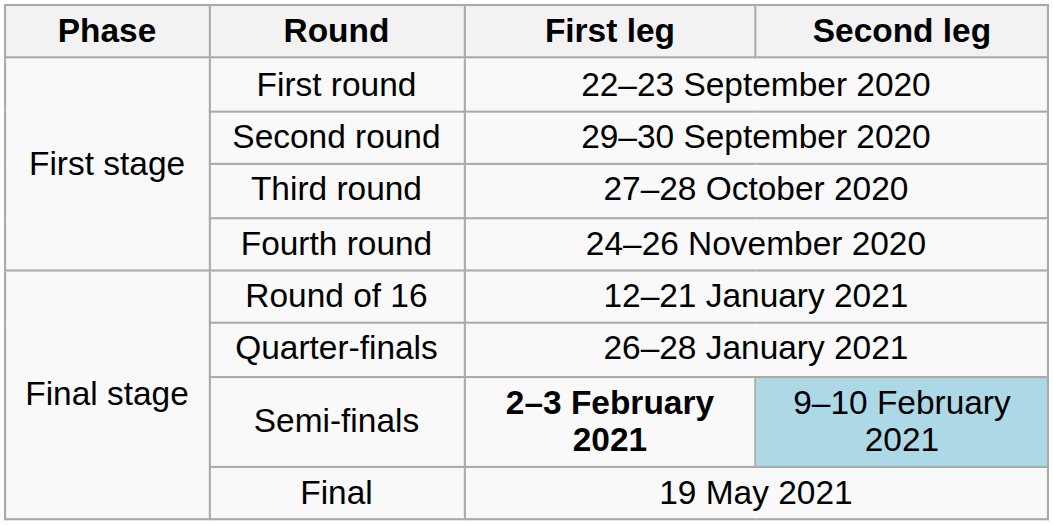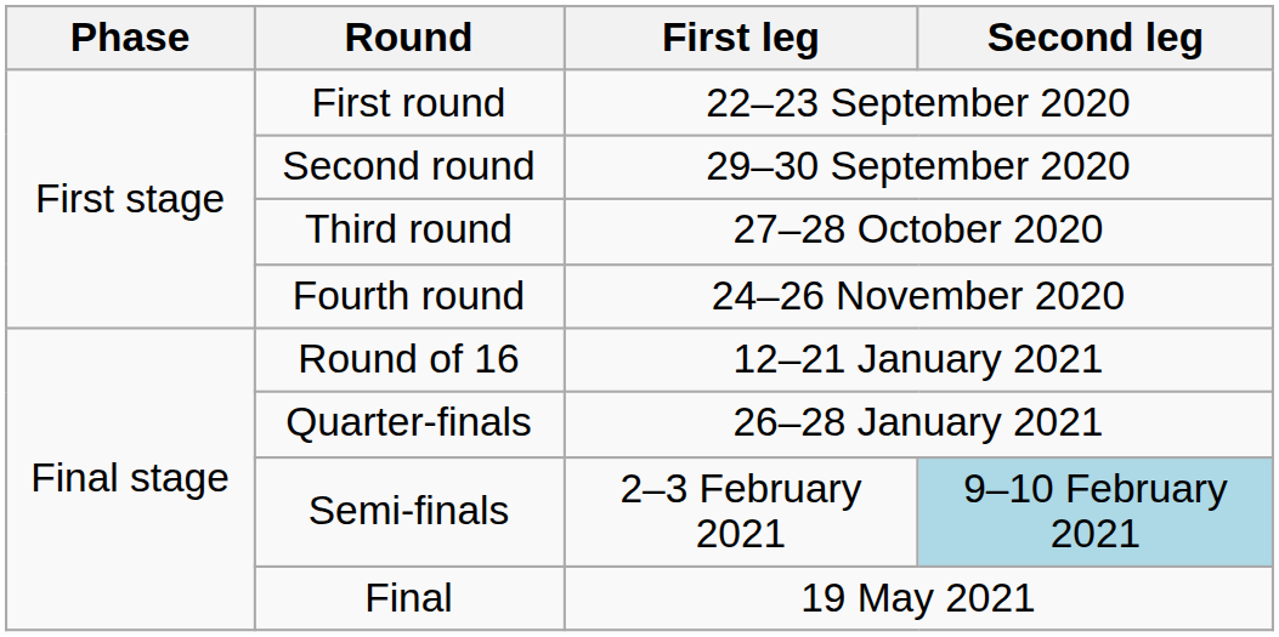Semi-finals | First leg: bold -> normal
